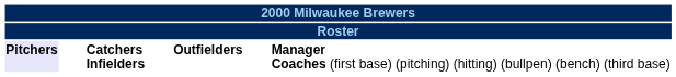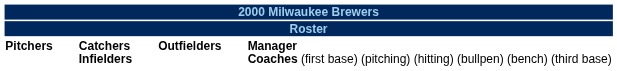Pitchers | column 1: lavender background -> no background
